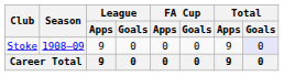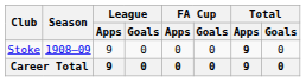Stoke | Total / Apps: normal -> bold
Stoke | Total / Goals: lavender background -> no background
